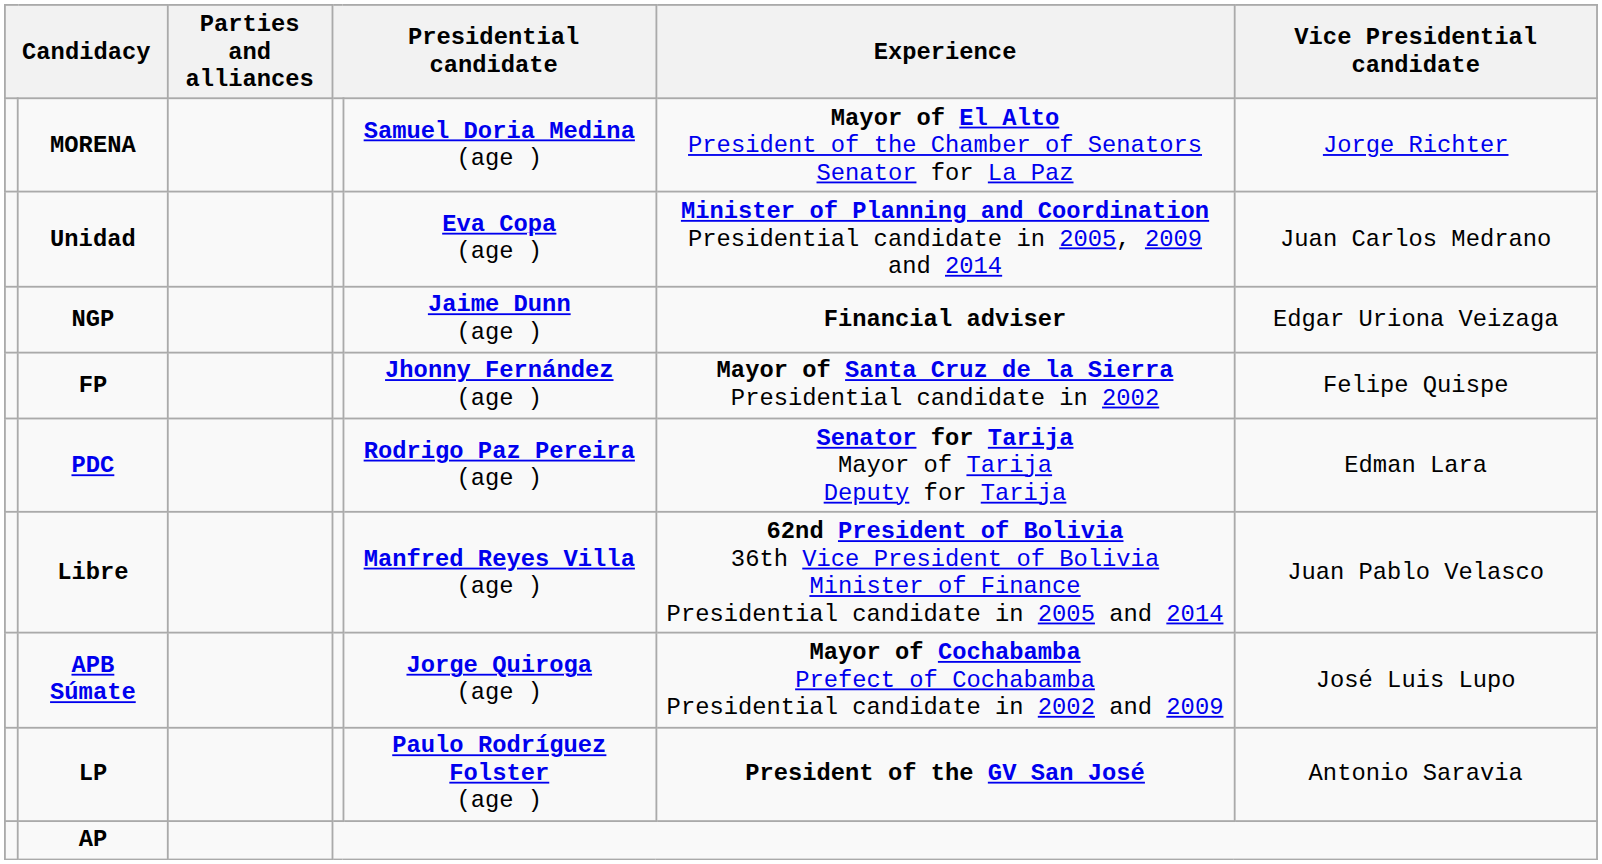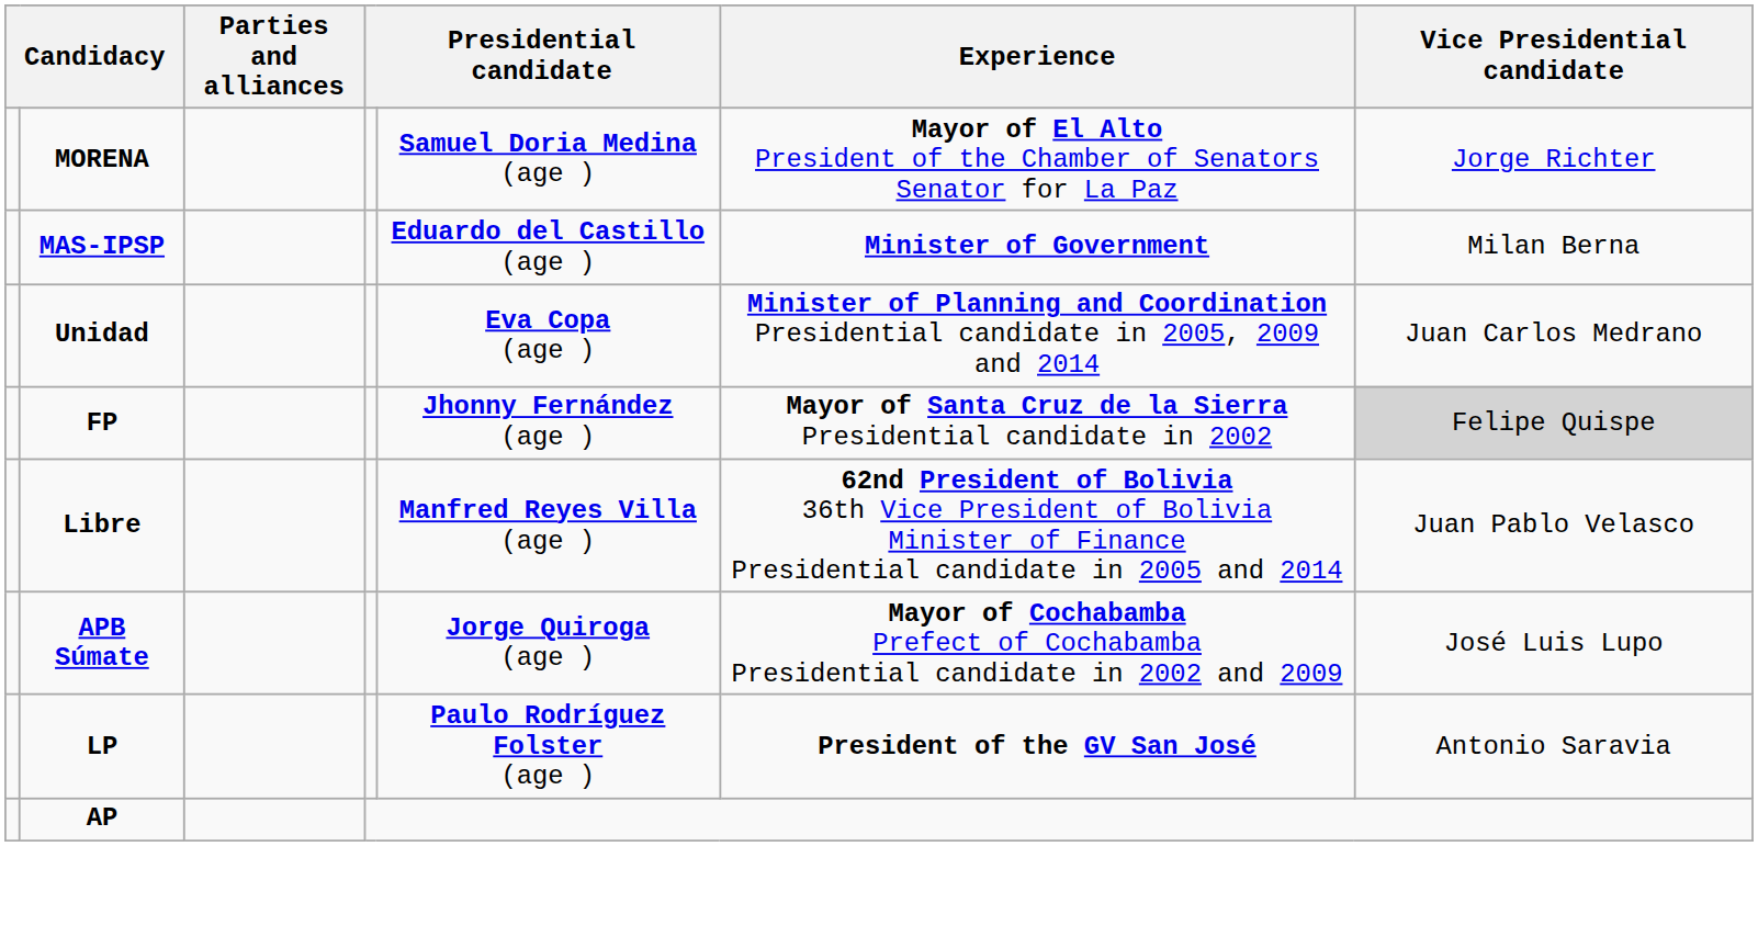+ row: MAS-IPSP | Eduardo del Castillo (age ) | Minister of Government | Milan Berna
- row: NGP | Jaime Dunn (age ) | Financial adviser | Edgar Uriona Veizaga
FP | Vice Presidential candidate: no background -> lightgrey background
- row: PDC | Rodrigo Paz Pereira (age ) | Senator for Tarija Mayor of Tarija Deputy for Tarija | Edman Lara
